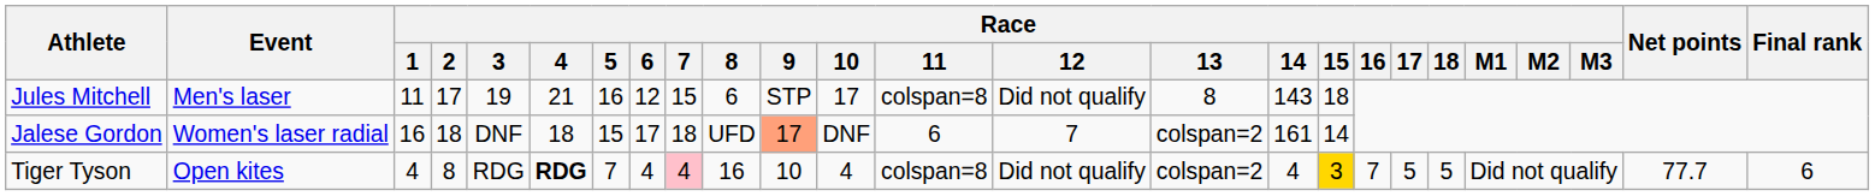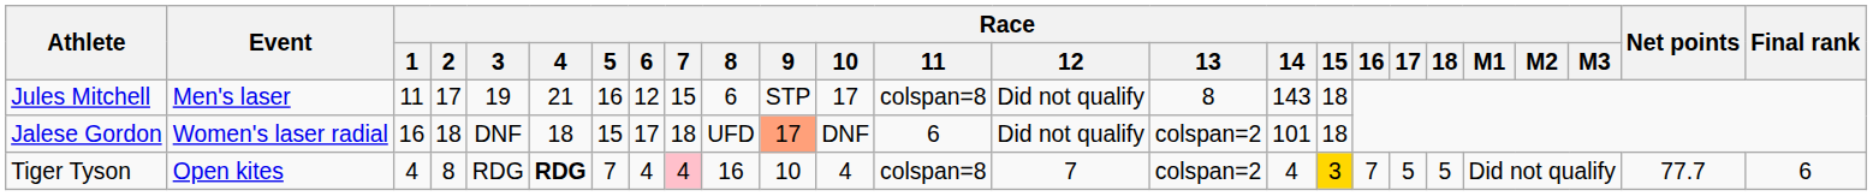Jalese Gordon | Race / 12: 7 -> Did not qualify
Jalese Gordon | Race / 14: 161 -> 101
Jalese Gordon | Race / 15: 14 -> 18
Tiger Tyson | Race / 12: Did not qualify -> 7
